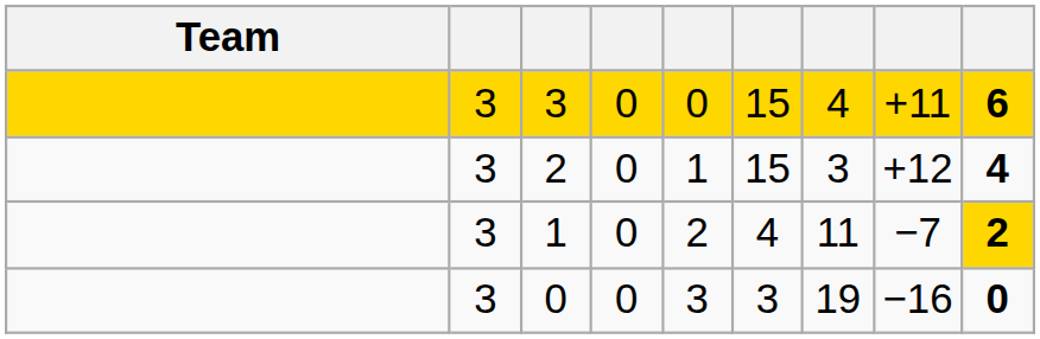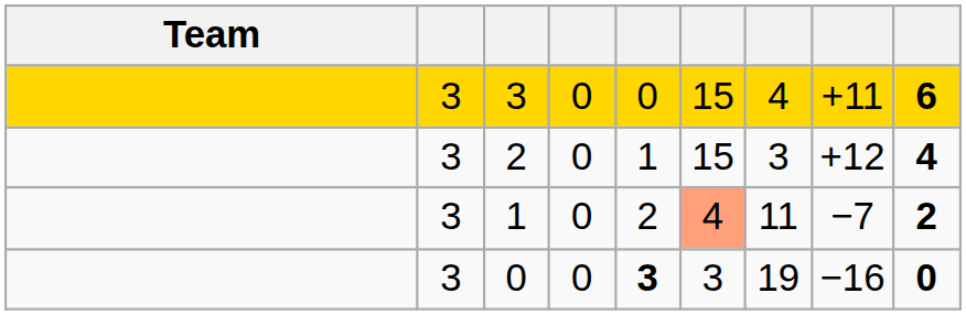row 4 | column 6: no background -> lightsalmon background
row 4 | column 9: gold background -> no background
row 5 | column 5: normal -> bold
